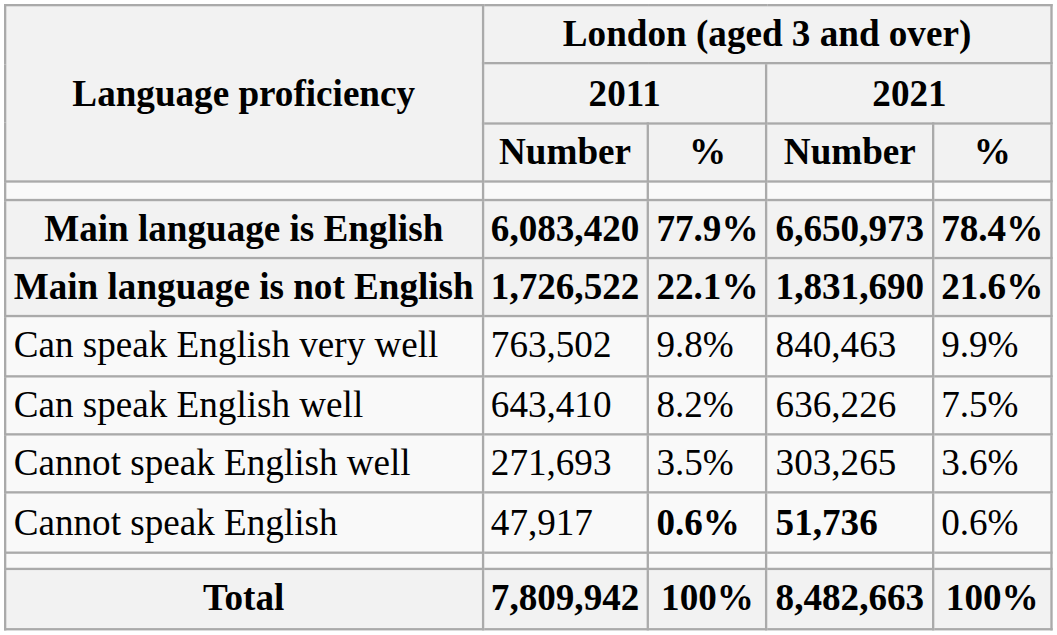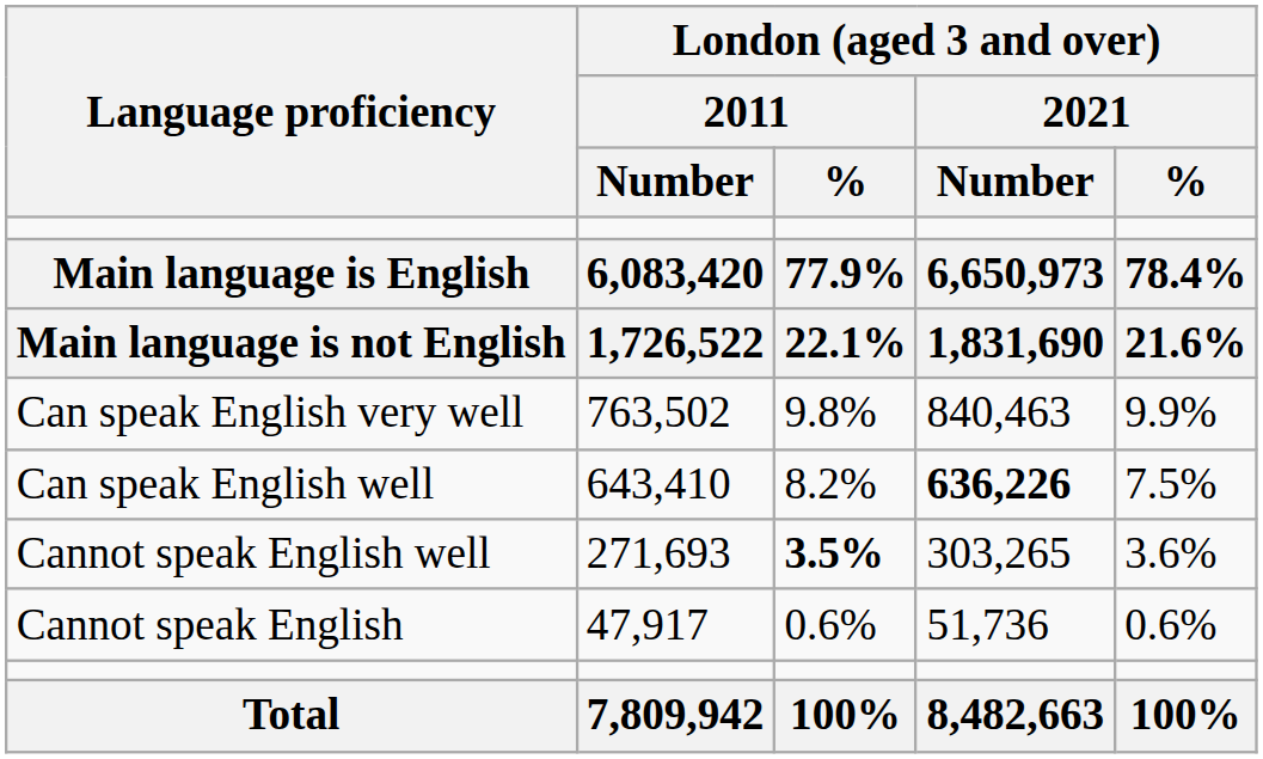Can speak English well | London (aged 3 and over) / 2021 / Number: normal -> bold
Cannot speak English well | London (aged 3 and over) / 2011 / %: normal -> bold
Cannot speak English | London (aged 3 and over) / 2011 / %: bold -> normal
Cannot speak English | London (aged 3 and over) / 2021 / Number: bold -> normal
